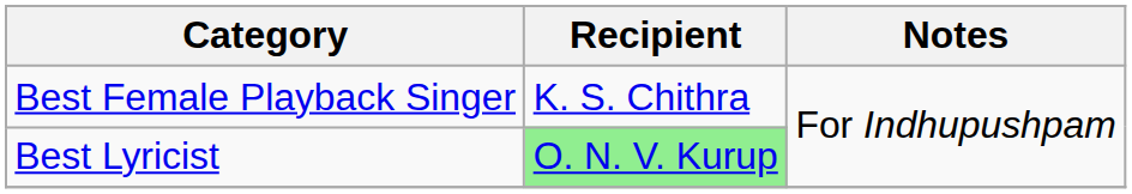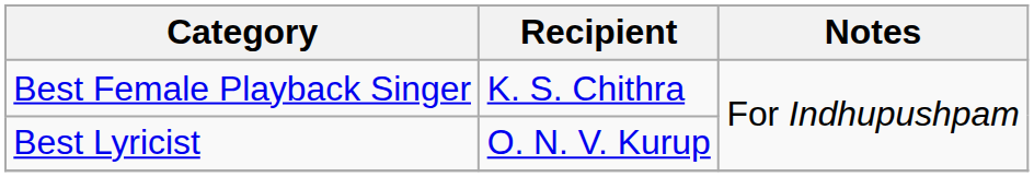Best Lyricist | Recipient: lightgreen background -> no background
